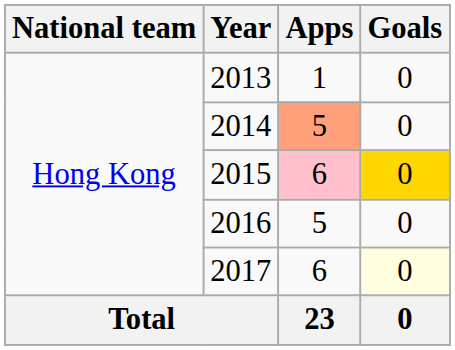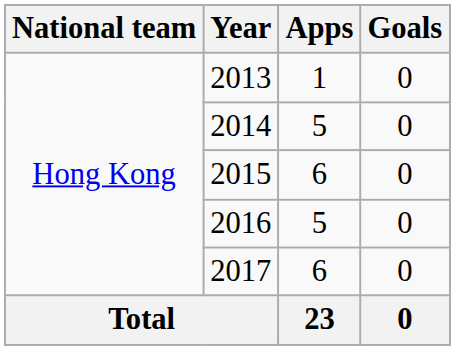2014 | Apps: lightsalmon background -> no background
2015 | Apps: pink background -> no background
2015 | Goals: gold background -> no background
2017 | Goals: lightyellow background -> no background
